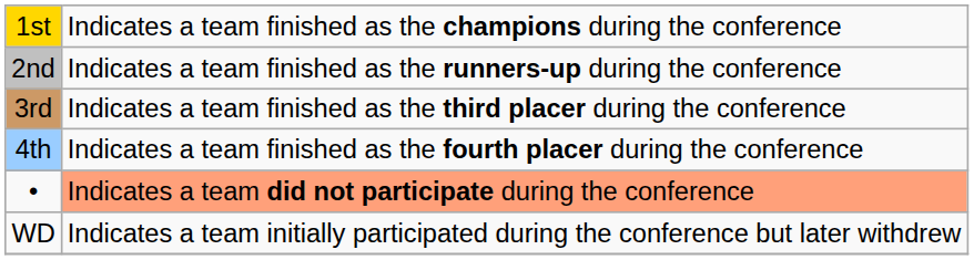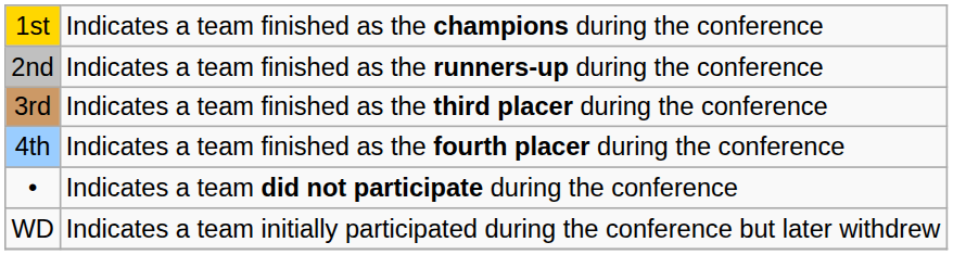• | column 2: lightsalmon background -> no background
